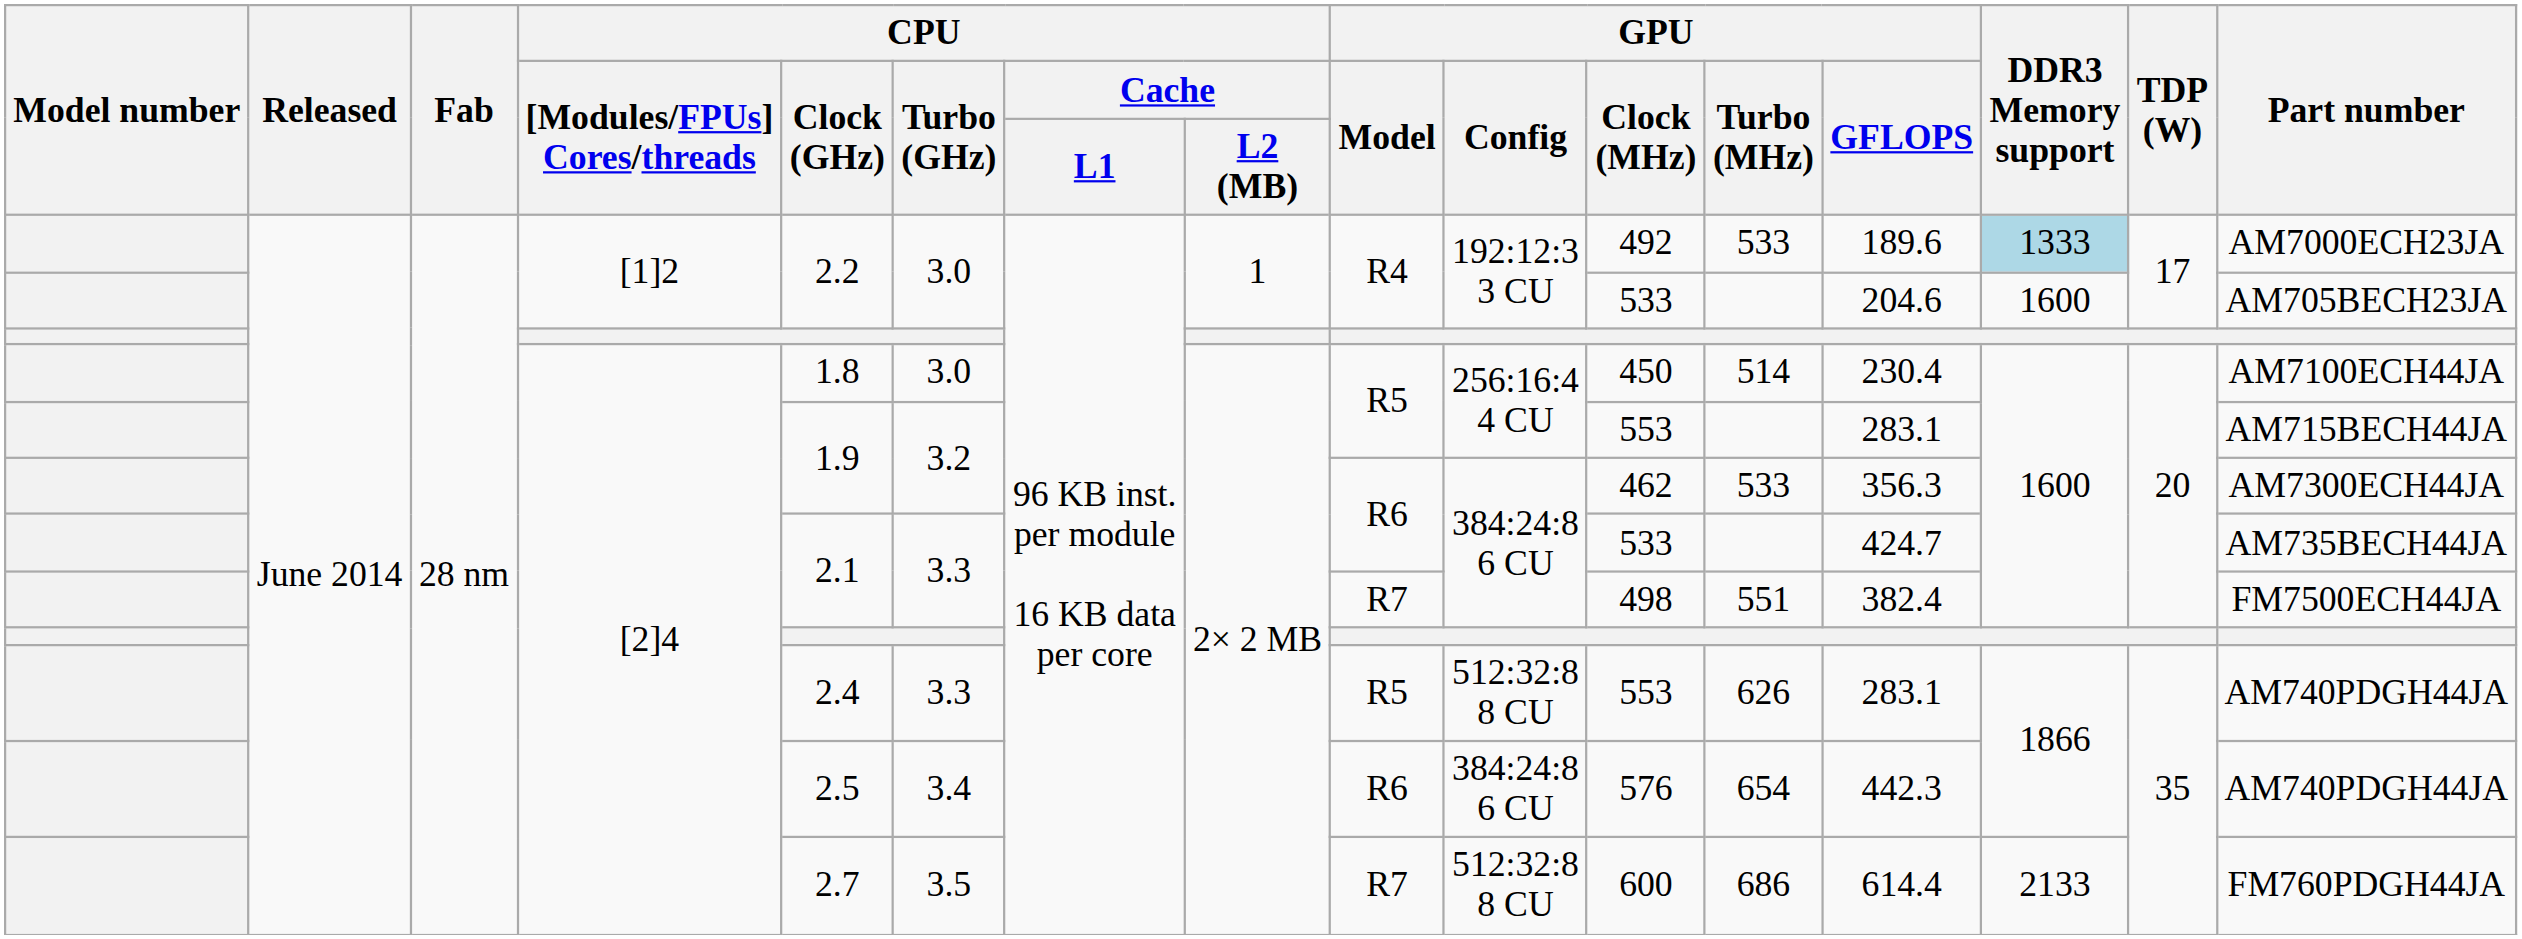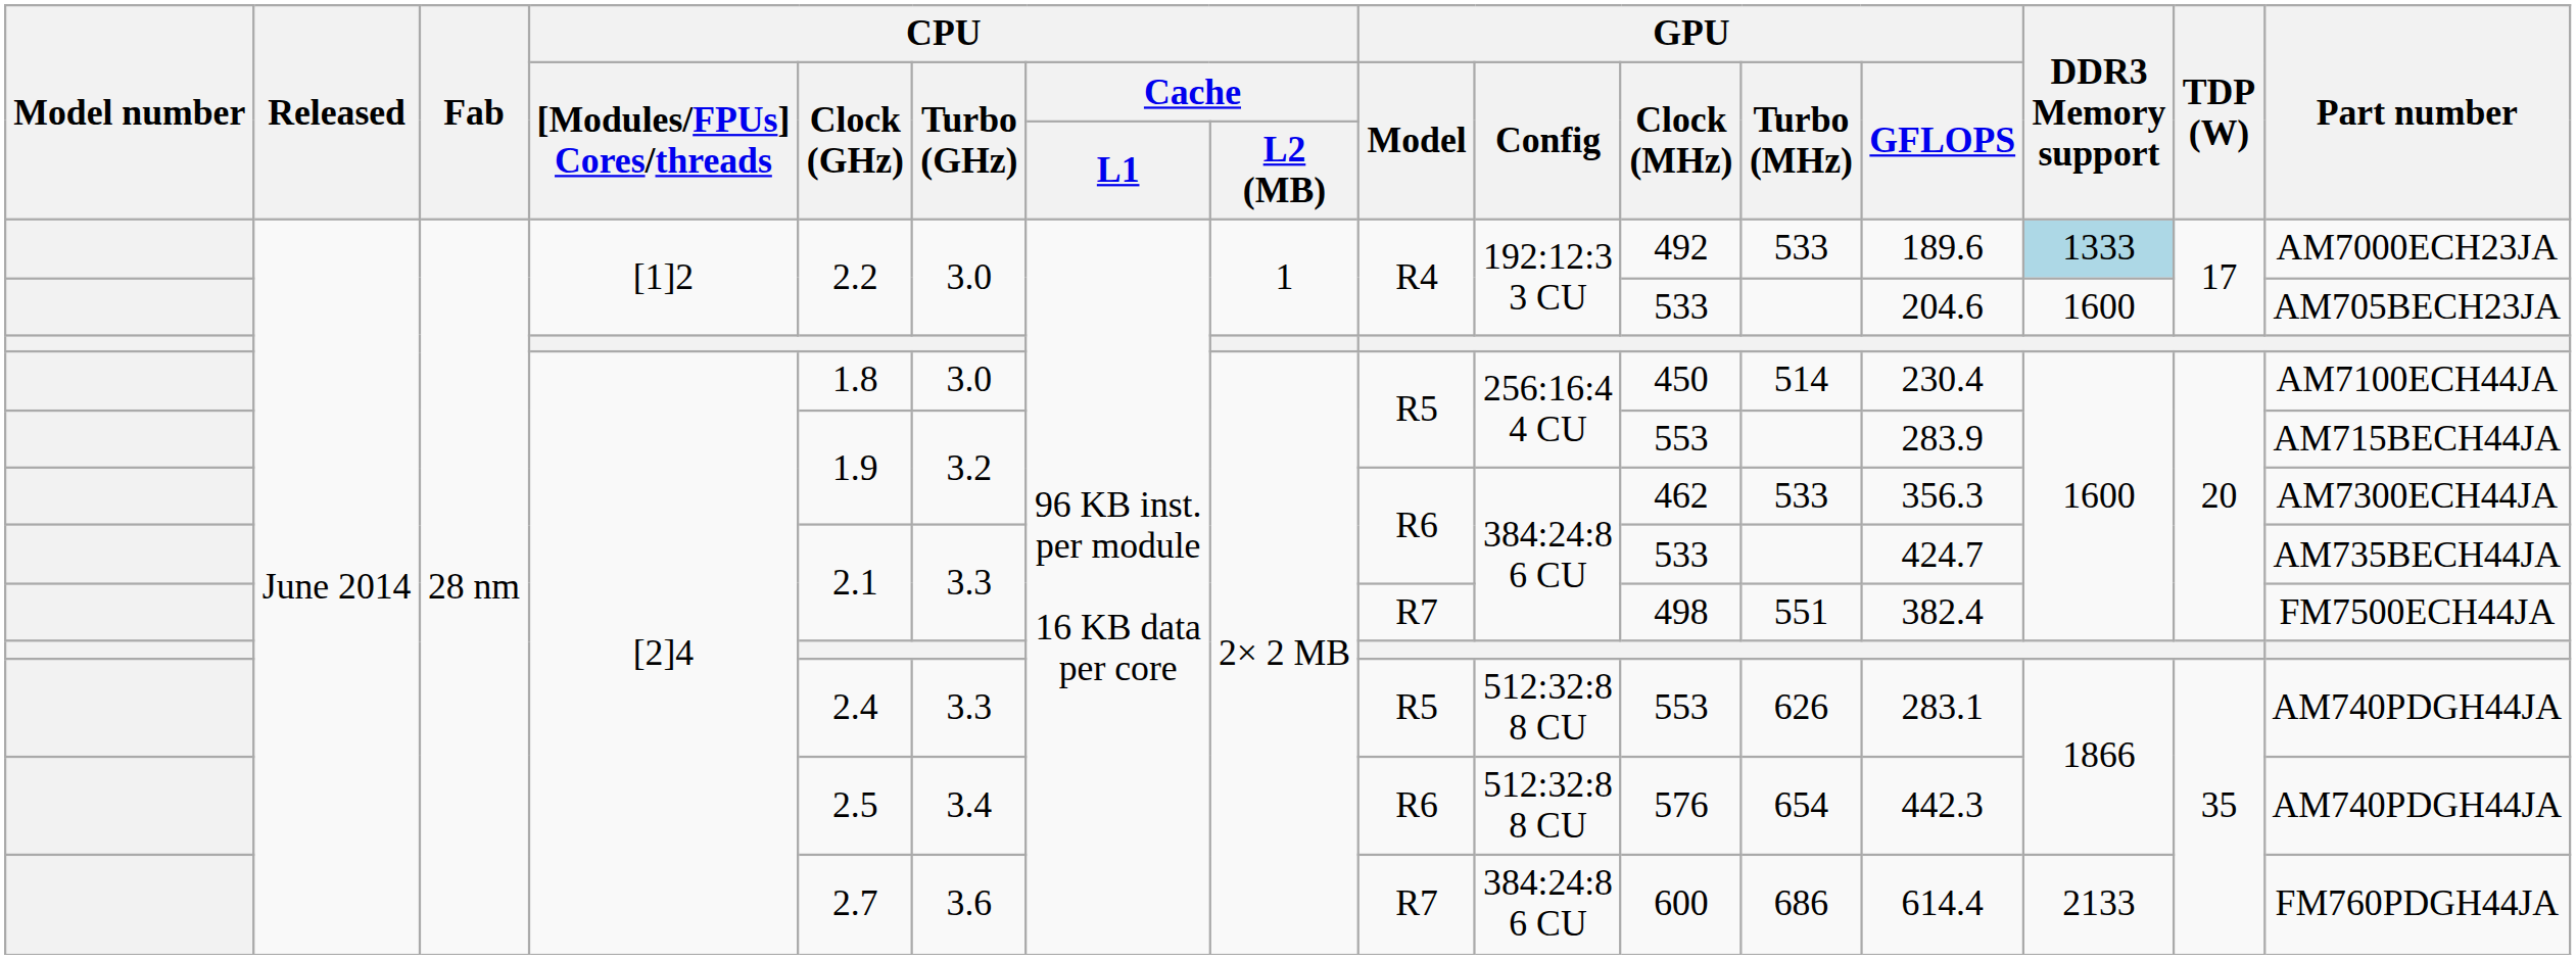row 8 | GPU / GFLOPS: 283.1 -> 283.9
row 14 | GPU / Config: 384:24:8 6 CU -> 512:32:8 8 CU
row 15 | CPU / Turbo (GHz): 3.5 -> 3.6
row 15 | GPU / Config: 512:32:8 8 CU -> 384:24:8 6 CU
